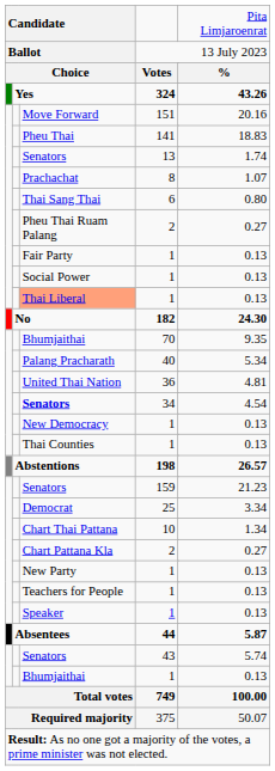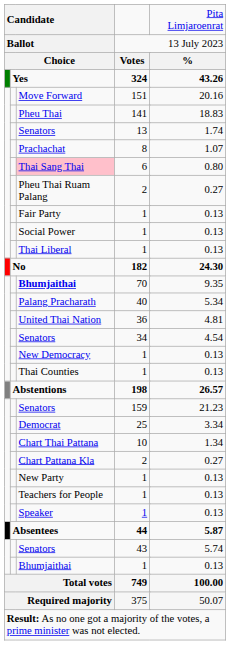Thai Sang Thai | column 3: no background -> pink background
Thai Liberal | column 3: lightsalmon background -> no background
Bhumjaithai / 70 | column 3: normal -> bold
Senators / 34 | column 3: bold -> normal
